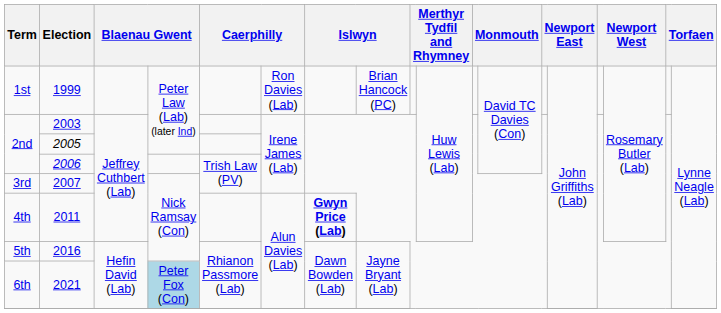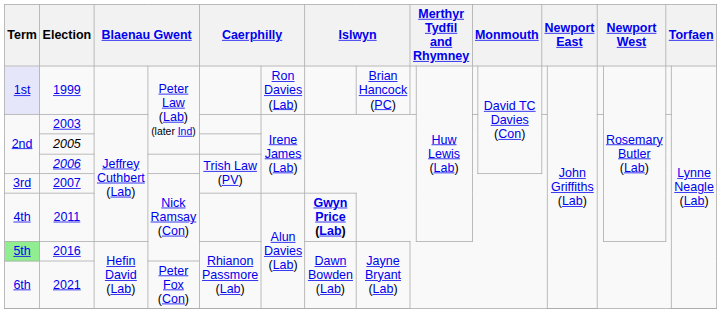1999 | Term: no background -> lavender background
2016 | Term: no background -> lightgreen background
2021 | column 4: lightblue background -> no background
